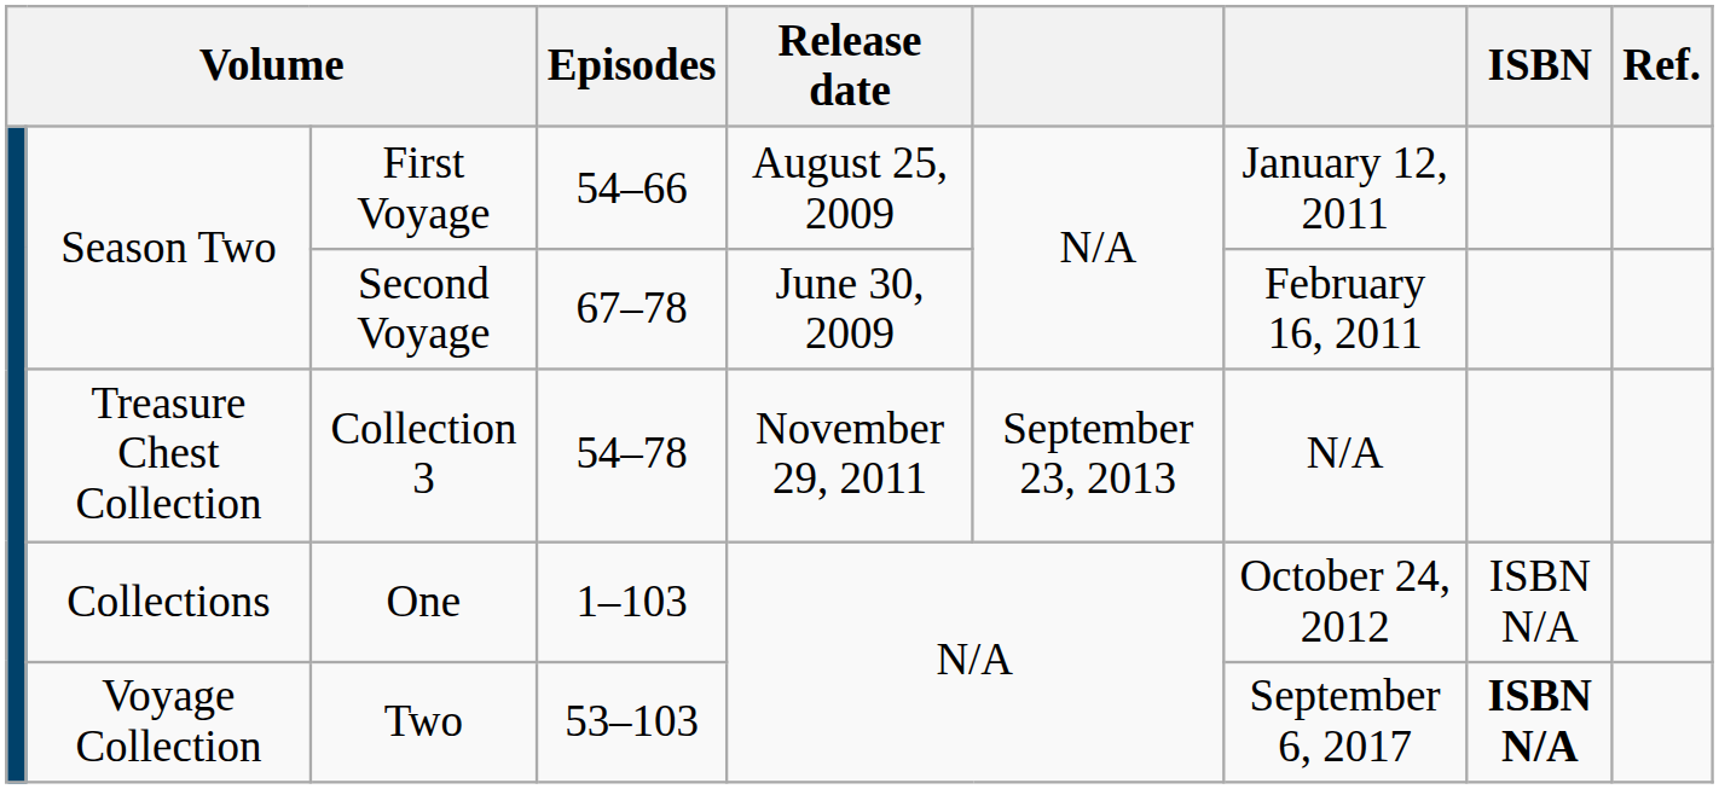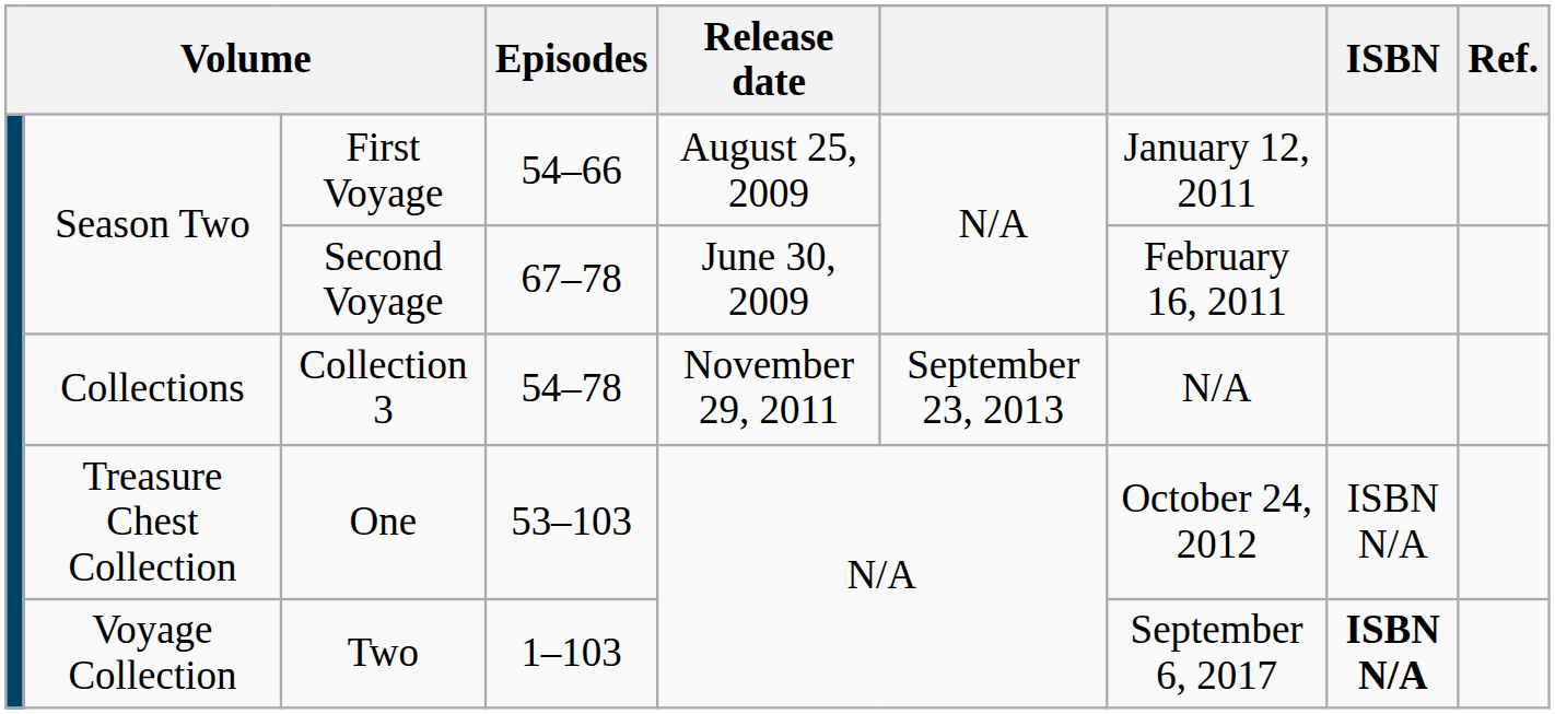Collection 3 | column 2: Treasure Chest Collection -> Collections
One | column 2: Collections -> Treasure Chest Collection
One | Episodes: 1–103 -> 53–103
Two | Episodes: 53–103 -> 1–103
